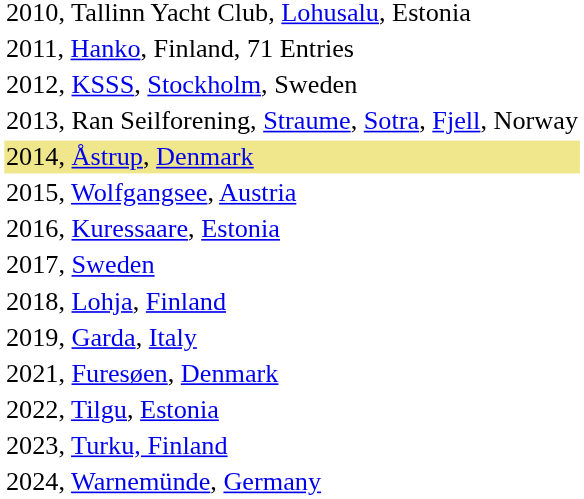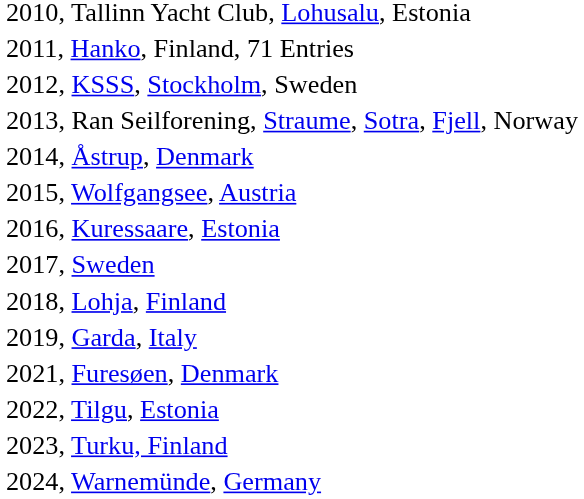2014, Åstrup, Denmark | column 1: khaki background -> no background
